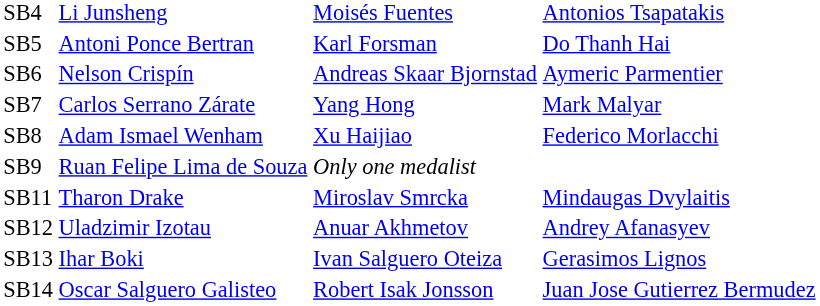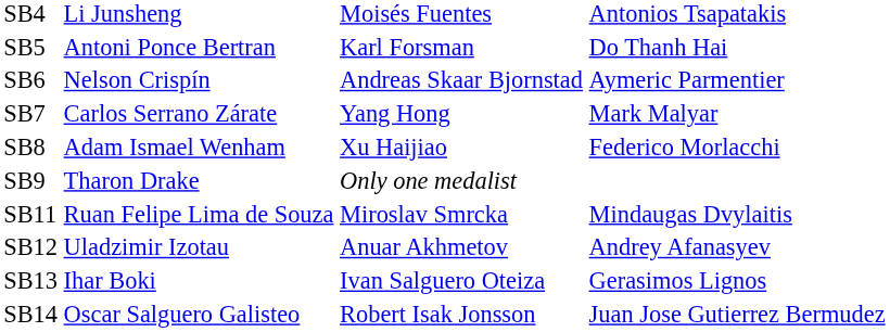SB9 | column 2: Ruan Felipe Lima de Souza -> Tharon Drake
SB11 | column 2: Tharon Drake -> Ruan Felipe Lima de Souza
